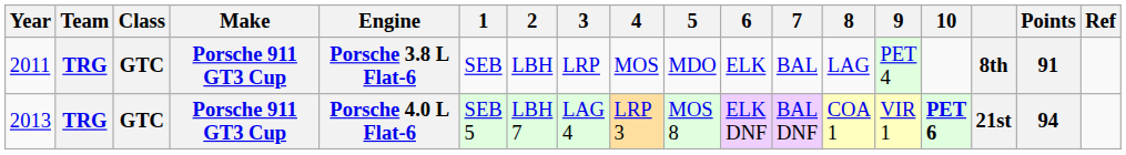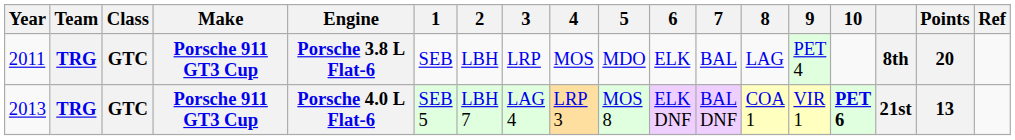2011 | Points: 91 -> 20
2013 | Points: 94 -> 13
